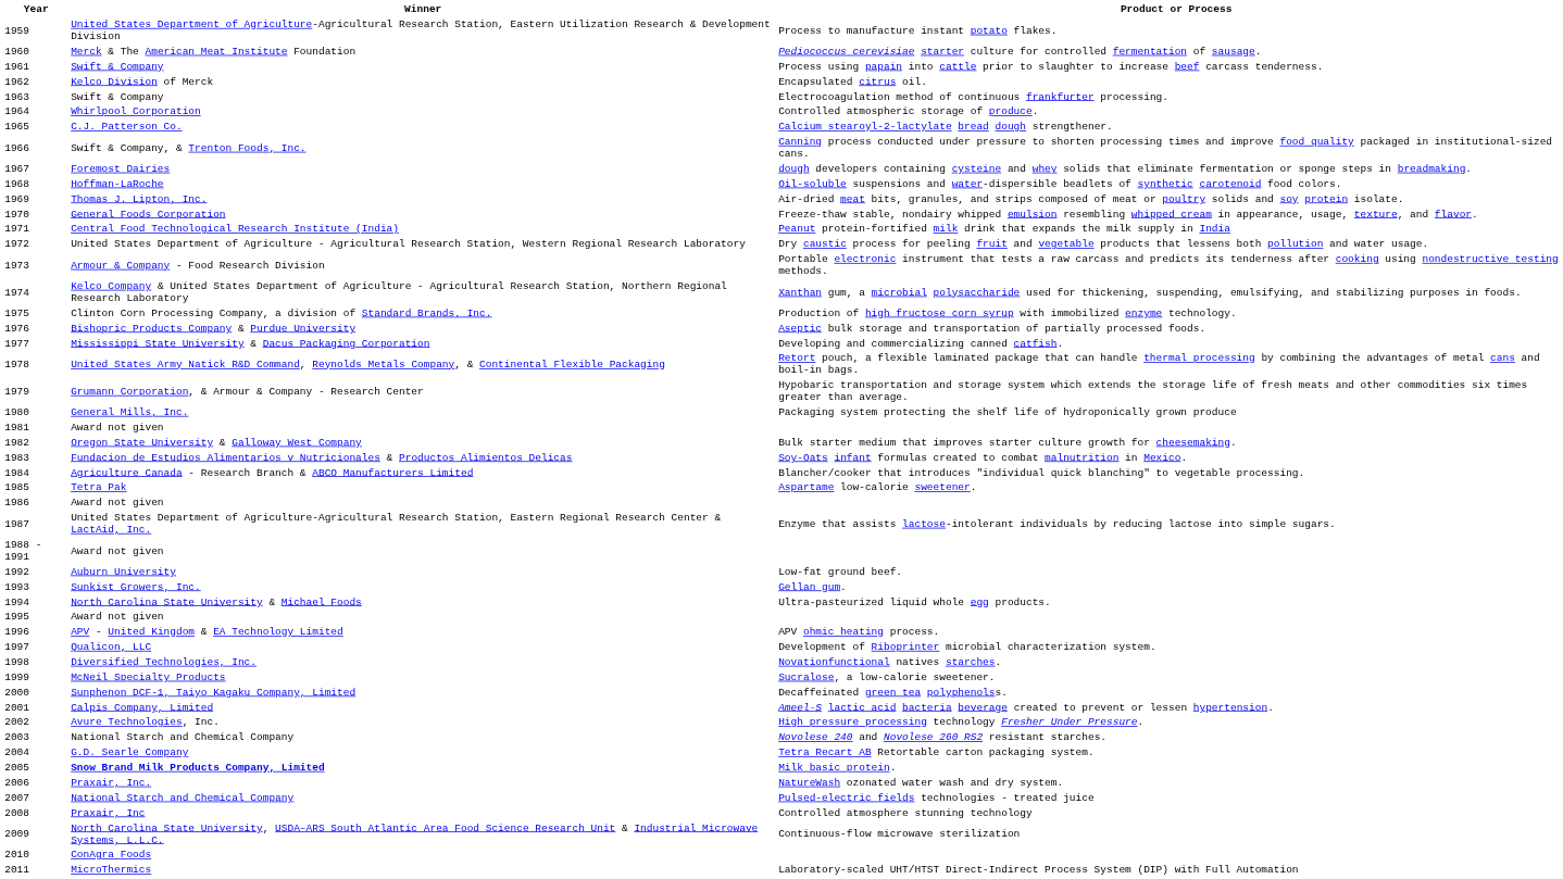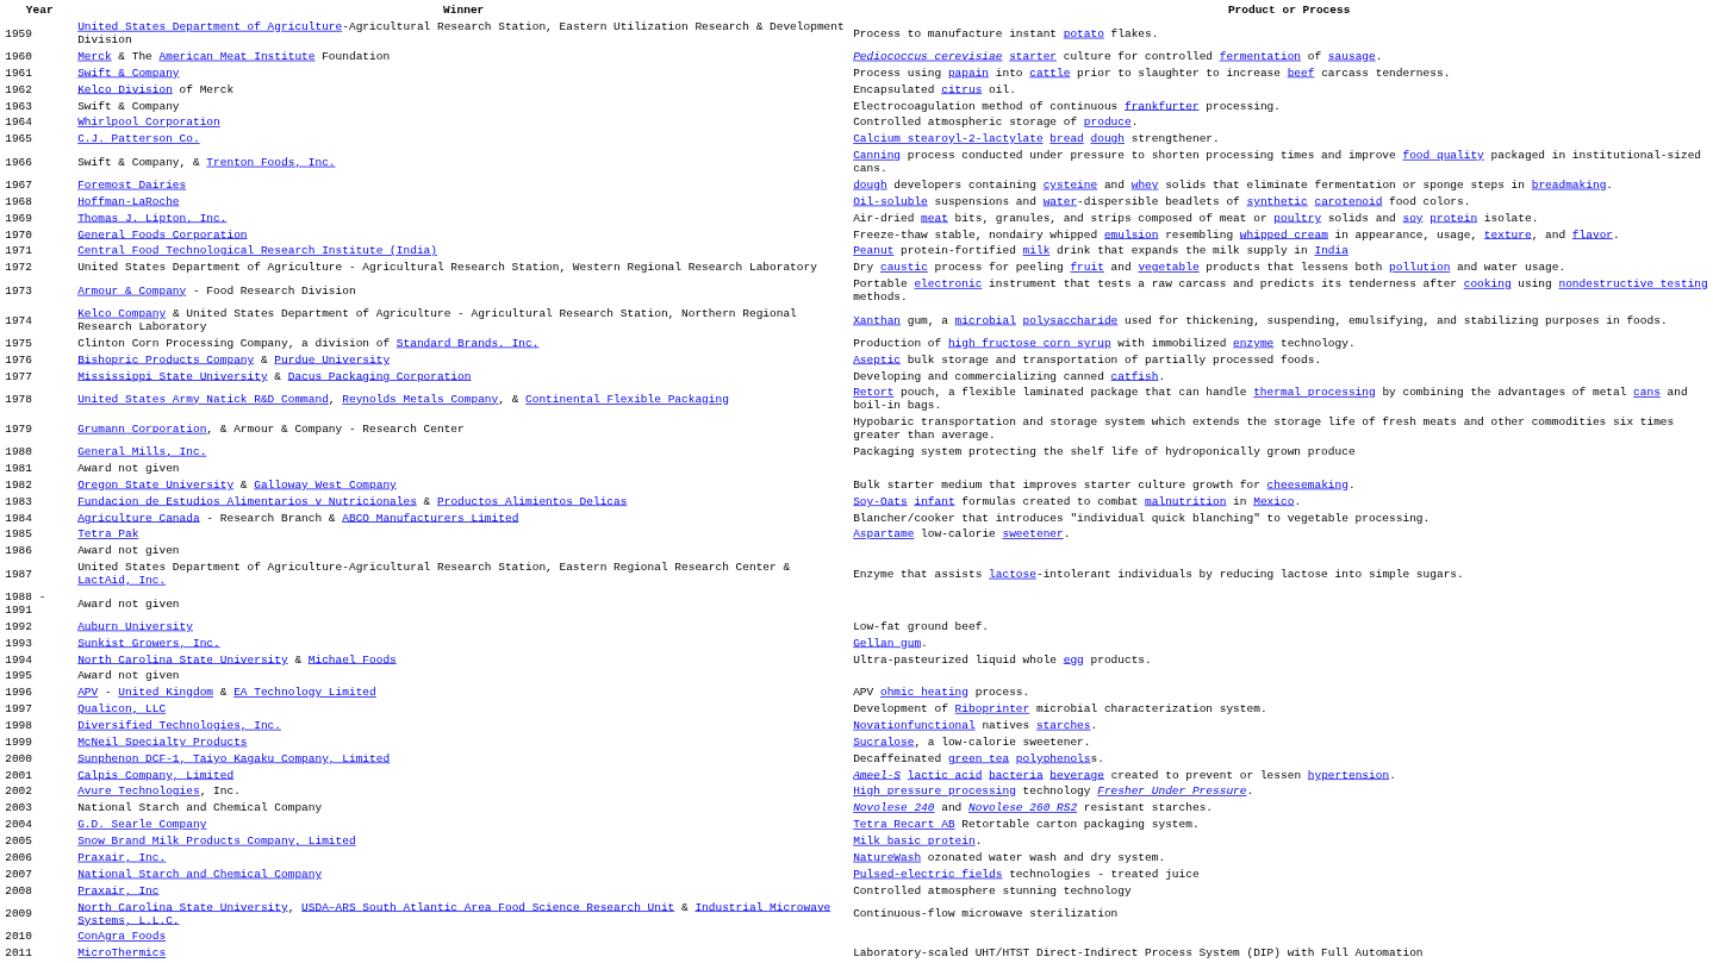Milk basic protein. | Winner: bold -> normal
